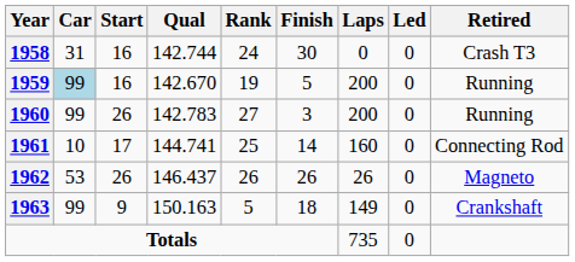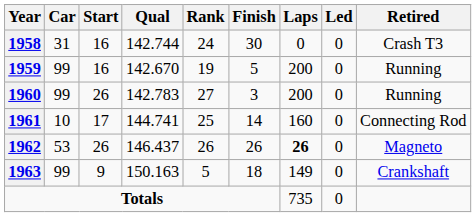1959 | Car: lightblue background -> no background
1962 | Laps: normal -> bold
